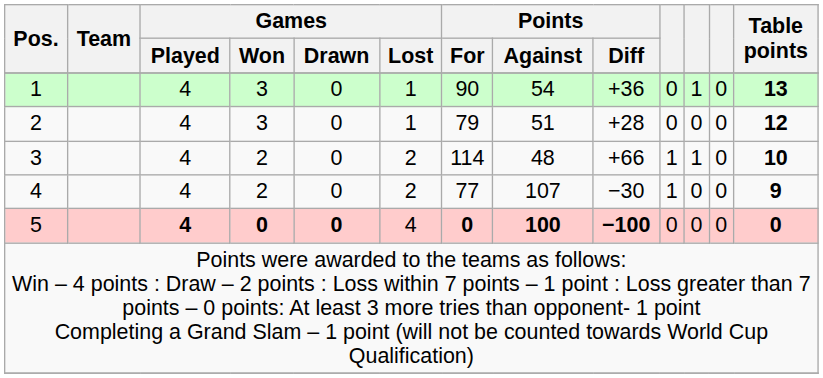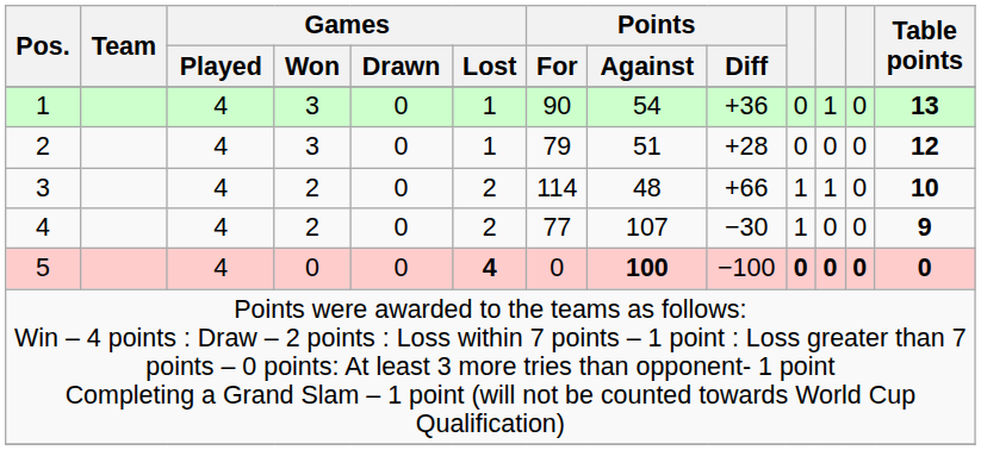5 | Games / Played: bold -> normal
5 | Games / Won: bold -> normal
5 | Games / Drawn: bold -> normal
5 | Games / Lost: normal -> bold
5 | Points / For: bold -> normal
5 | Points / Diff: bold -> normal
5 | column 10: normal -> bold
5 | column 11: normal -> bold
5 | column 12: normal -> bold
